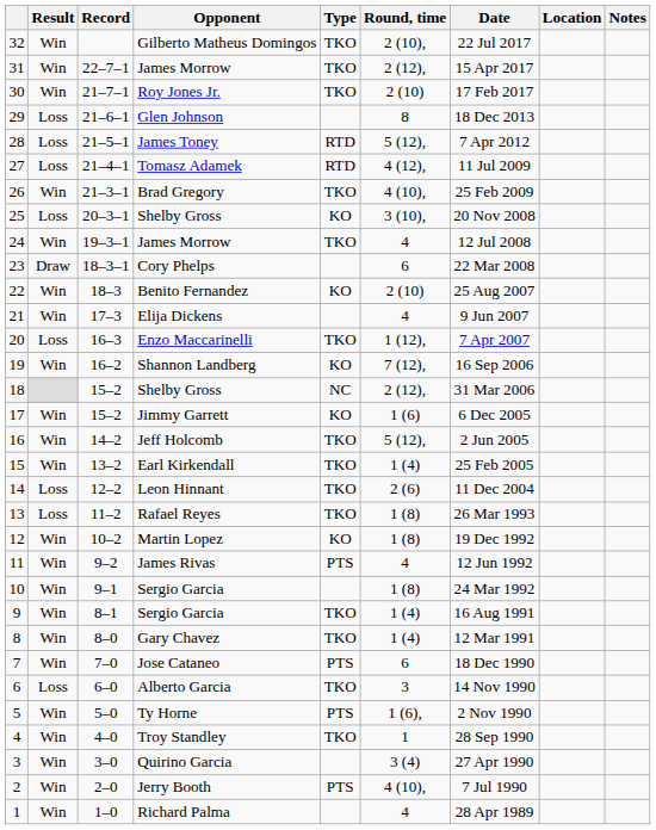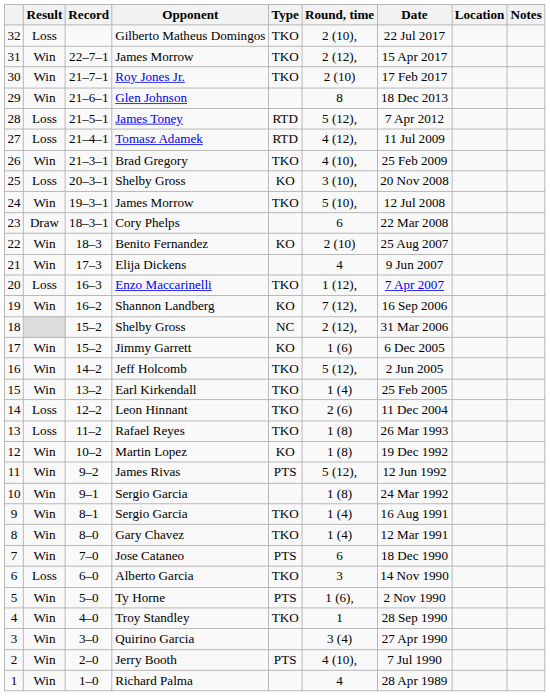Gilberto Matheus Domingos | Result: Win -> Loss
Glen Johnson | Result: Loss -> Win
24 / James Morrow | Round, time: 4 -> 5 (10),
James Rivas | Round, time: 4 -> 5 (12),
